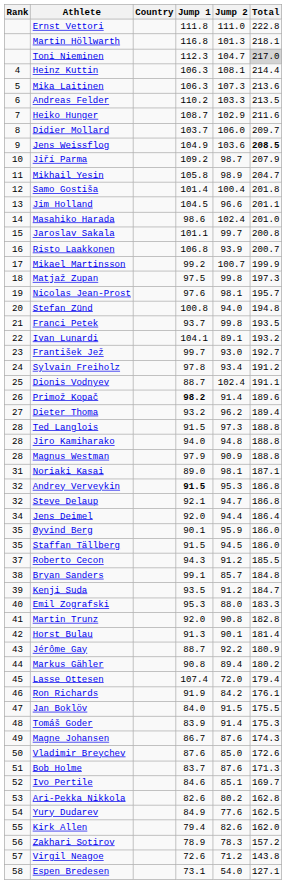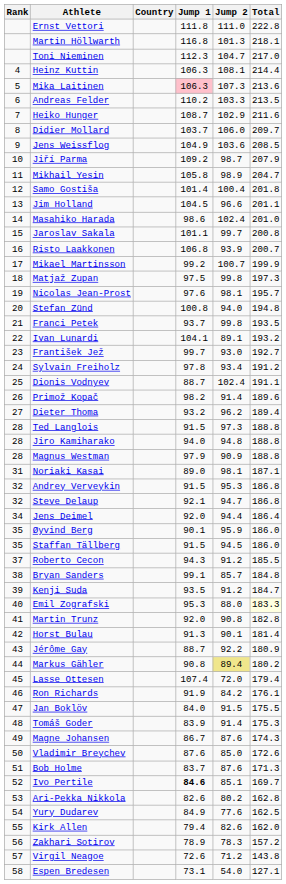Toni Nieminen | Total: lightgrey background -> no background
Mika Laitinen | Jump 1: no background -> pink background
Jens Weissflog | Total: bold -> normal
Primož Kopač | Jump 1: bold -> normal
Andrey Verveykin | Jump 1: bold -> normal
Emil Zografski | Total: no background -> lightyellow background
Markus Gähler | Jump 2: no background -> khaki background
Ivo Pertile | Jump 1: normal -> bold
